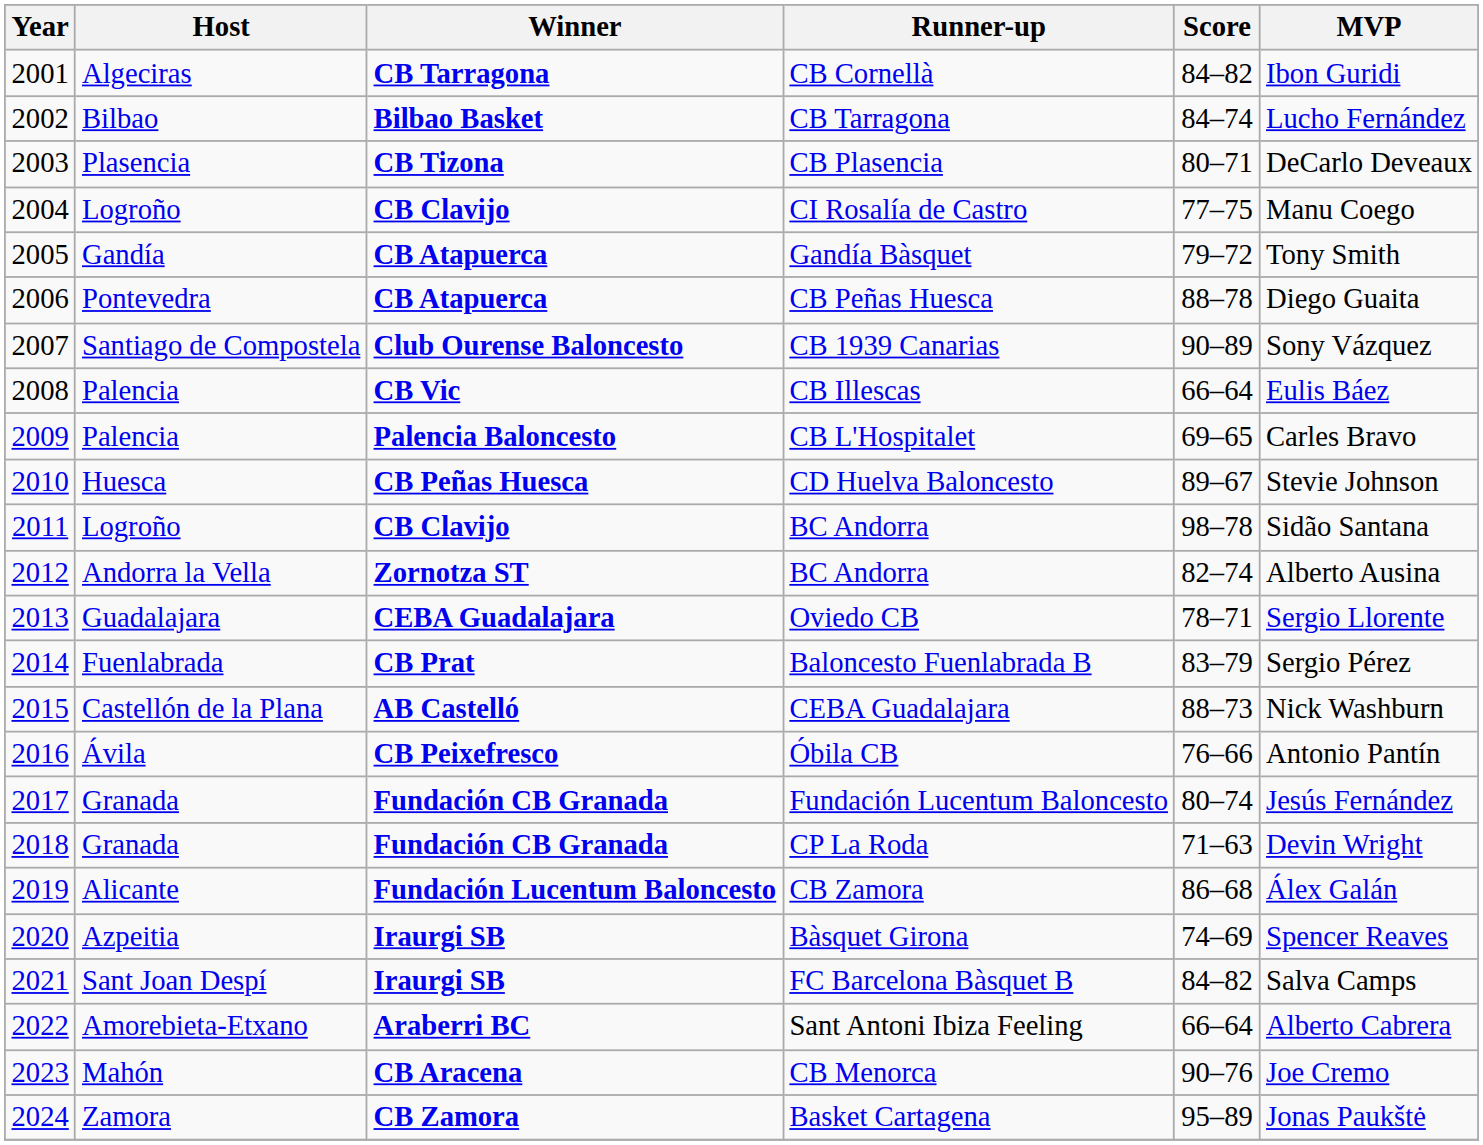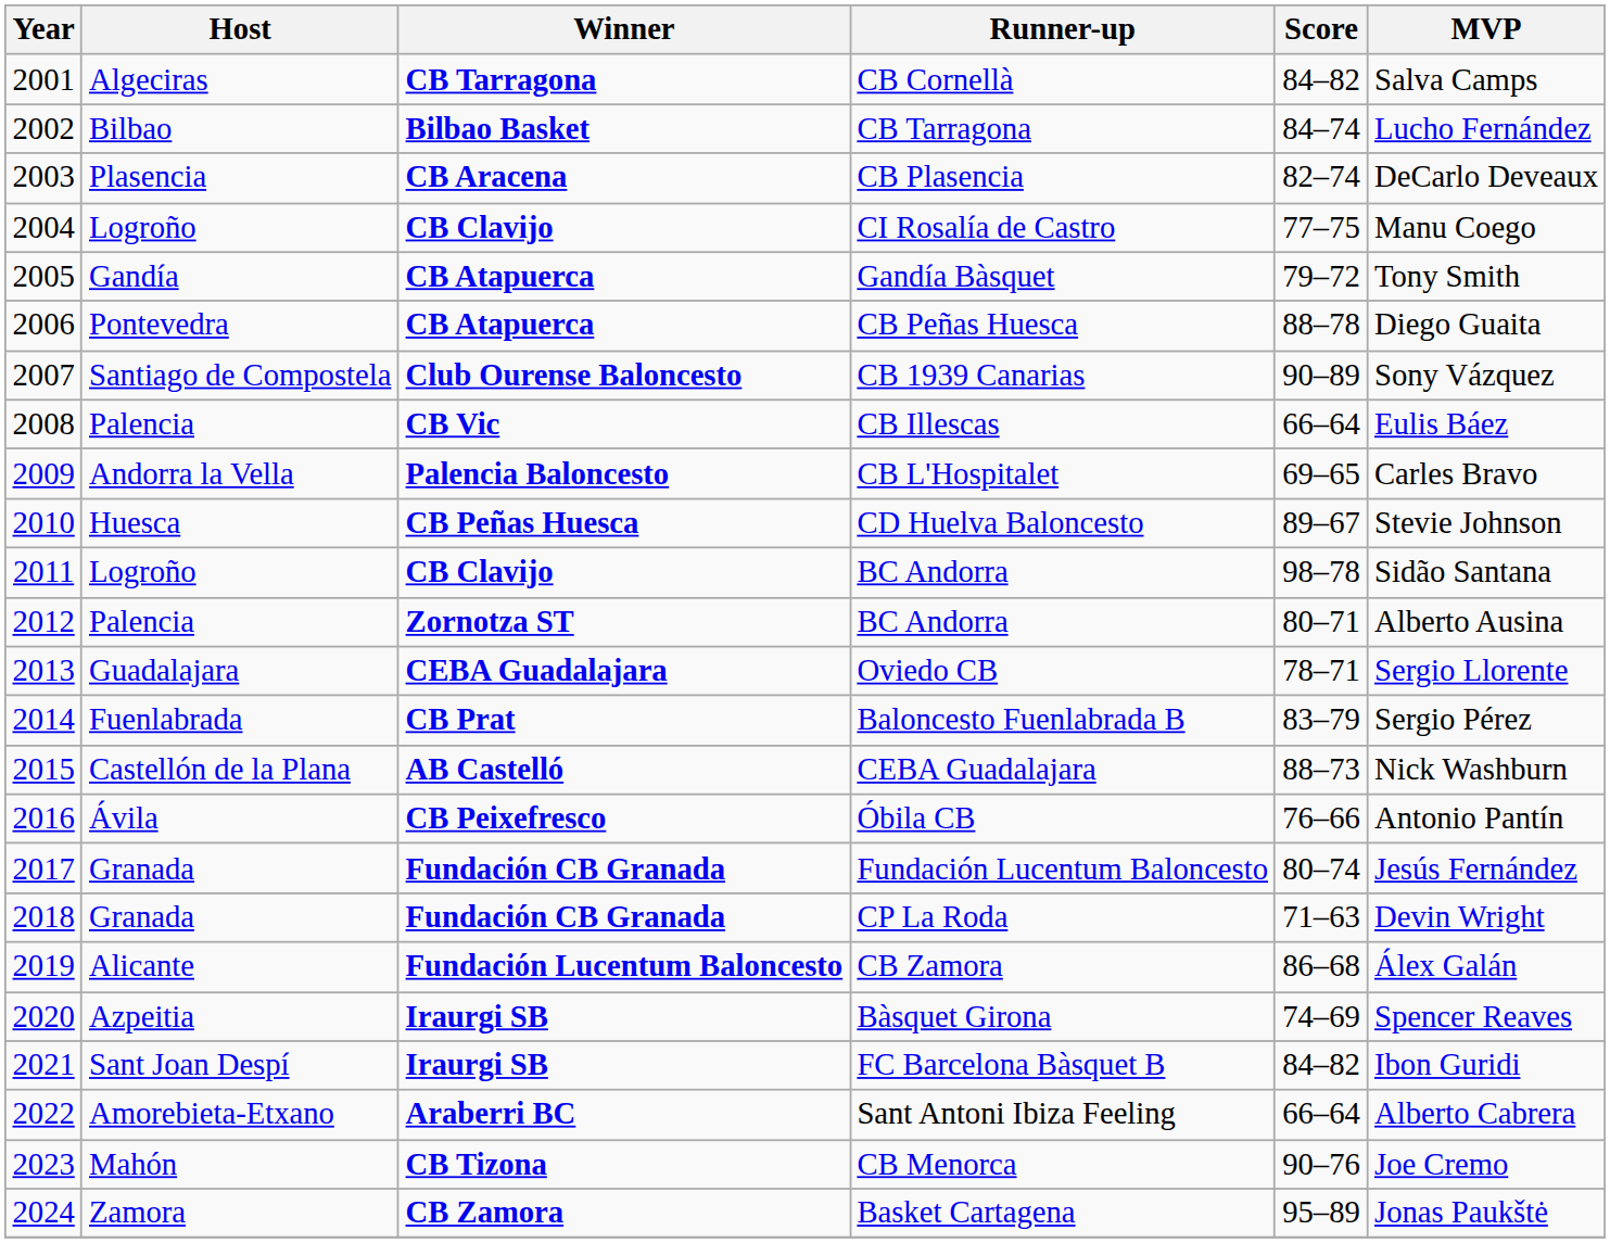CB Cornellà | MVP: Ibon Guridi -> Salva Camps
CB Plasencia | Winner: CB Tizona -> CB Aracena
CB Plasencia | Score: 80–71 -> 82–74
CB L'Hospitalet | Host: Palencia -> Andorra la Vella
2012 / BC Andorra | Host: Andorra la Vella -> Palencia
2012 / BC Andorra | Score: 82–74 -> 80–71
FC Barcelona Bàsquet B | MVP: Salva Camps -> Ibon Guridi
CB Menorca | Winner: CB Aracena -> CB Tizona
